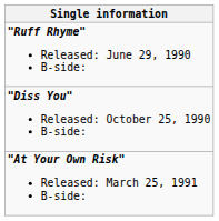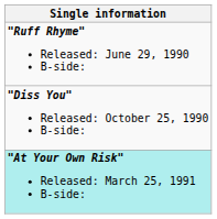row 4 | column 1: no background -> paleturquoise background
